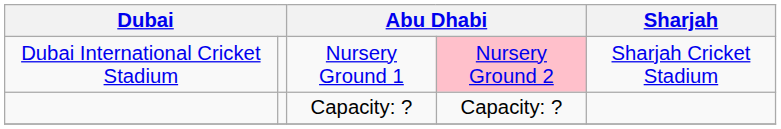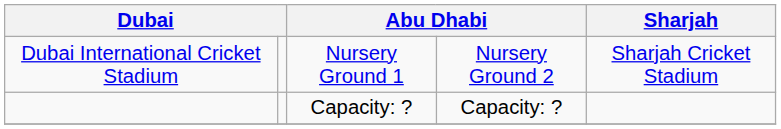Dubai International Cricket Stadium | column 4: pink background -> no background
